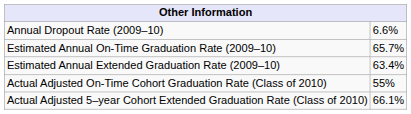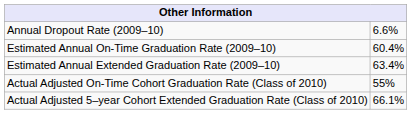Estimated Annual On-Time Graduation Rate (2009–10) | column 2: 65.7% -> 60.4%
